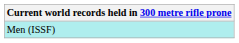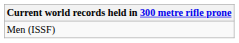Men (ISSF) | column 1: paleturquoise background -> no background
